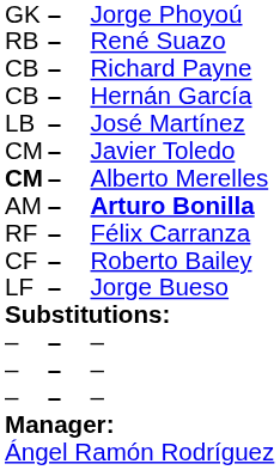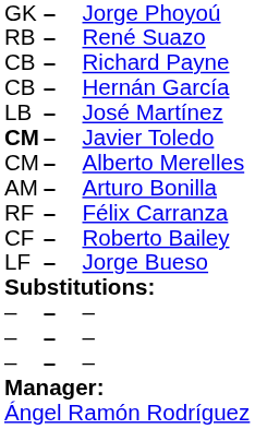Javier Toledo | column 1: normal -> bold
Alberto Merelles | column 1: bold -> normal
Arturo Bonilla | column 3: bold -> normal
